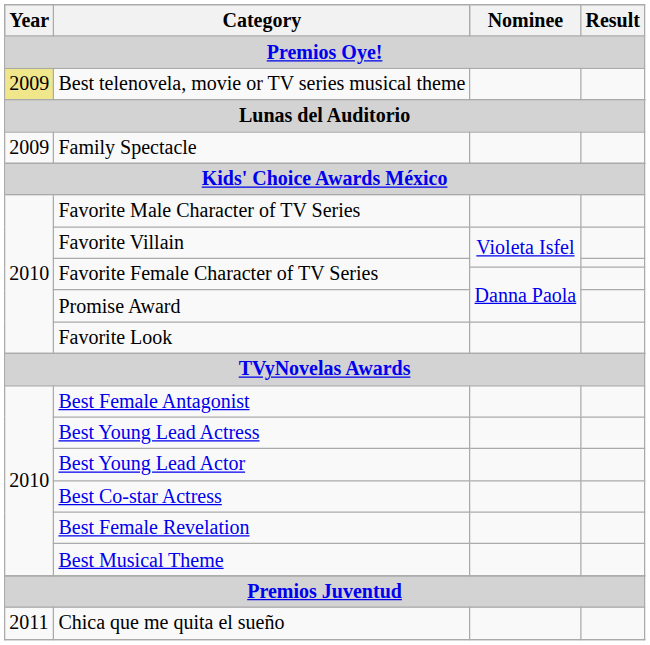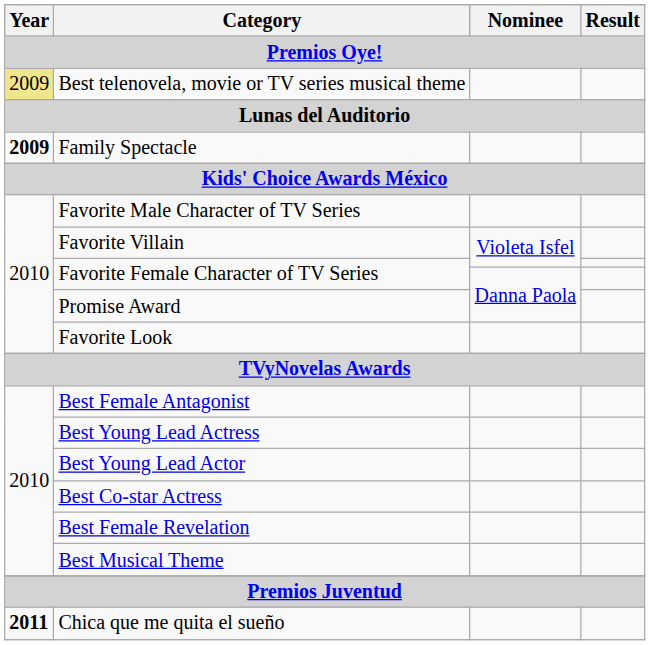Family Spectacle | Year: normal -> bold
Chica que me quita el sueño | Year: normal -> bold
